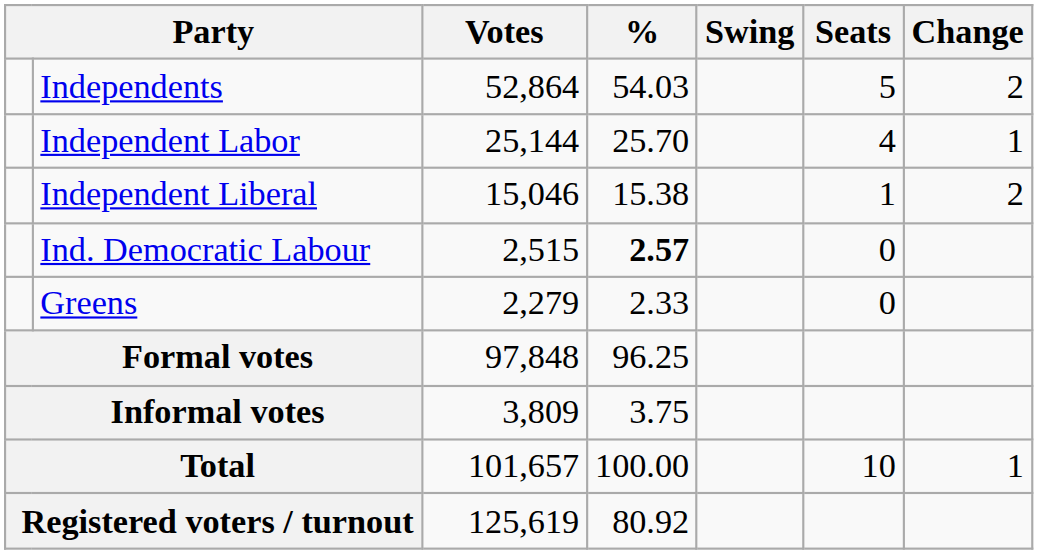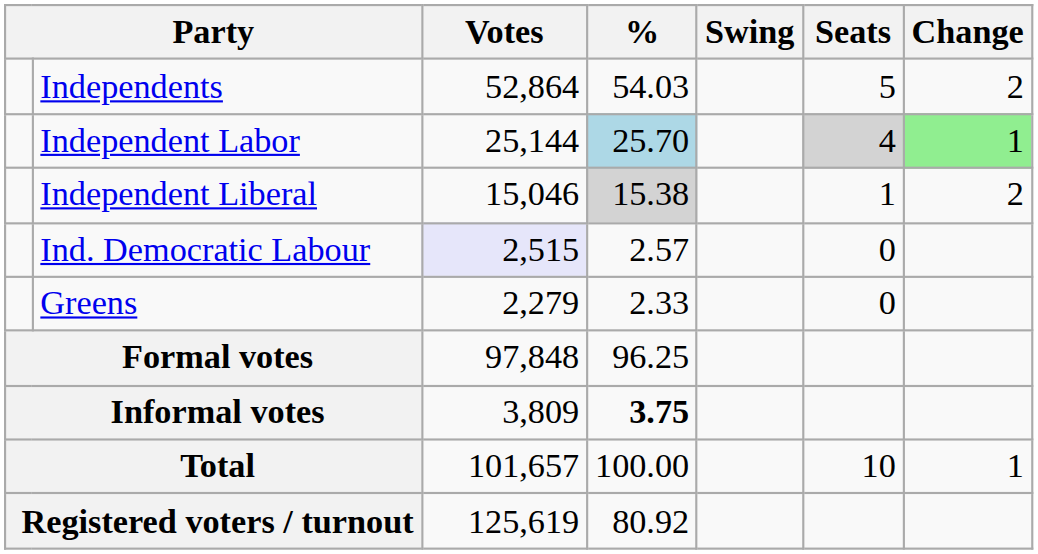Independent Labor | %: no background -> lightblue background
Independent Labor | Seats: no background -> lightgrey background
Independent Labor | Change: no background -> lightgreen background
Independent Liberal | %: no background -> lightgrey background
Ind. Democratic Labour | Votes: no background -> lavender background
Ind. Democratic Labour | %: bold -> normal
Informal votes | %: normal -> bold
